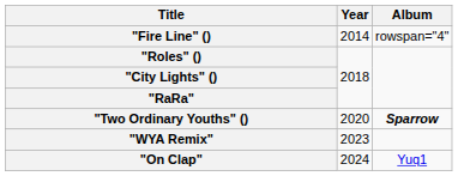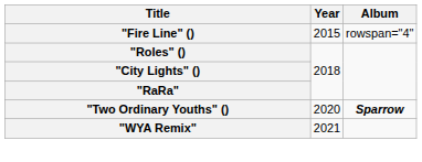"Fire Line" () | Year: 2014 -> 2015
"WYA Remix" | Year: 2023 -> 2021
- row: "On Clap" | 2024 | Yuq1
